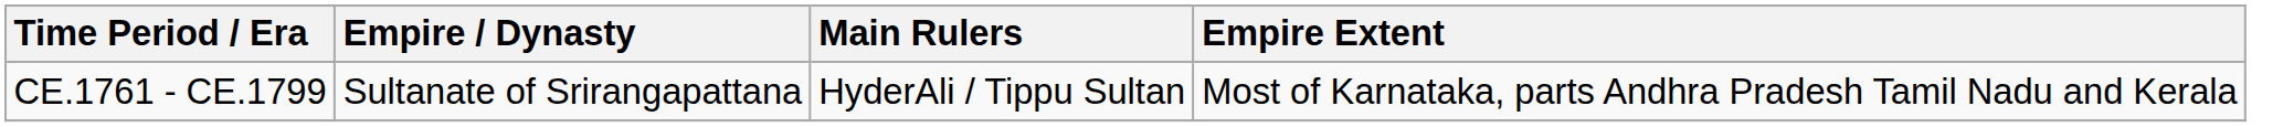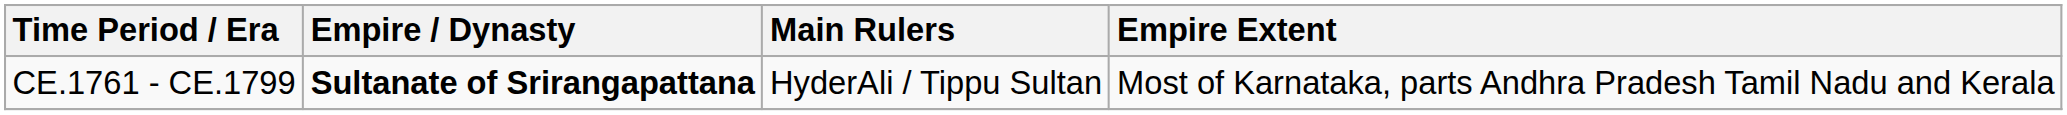CE.1761 - CE.1799 | Empire / Dynasty: normal -> bold
